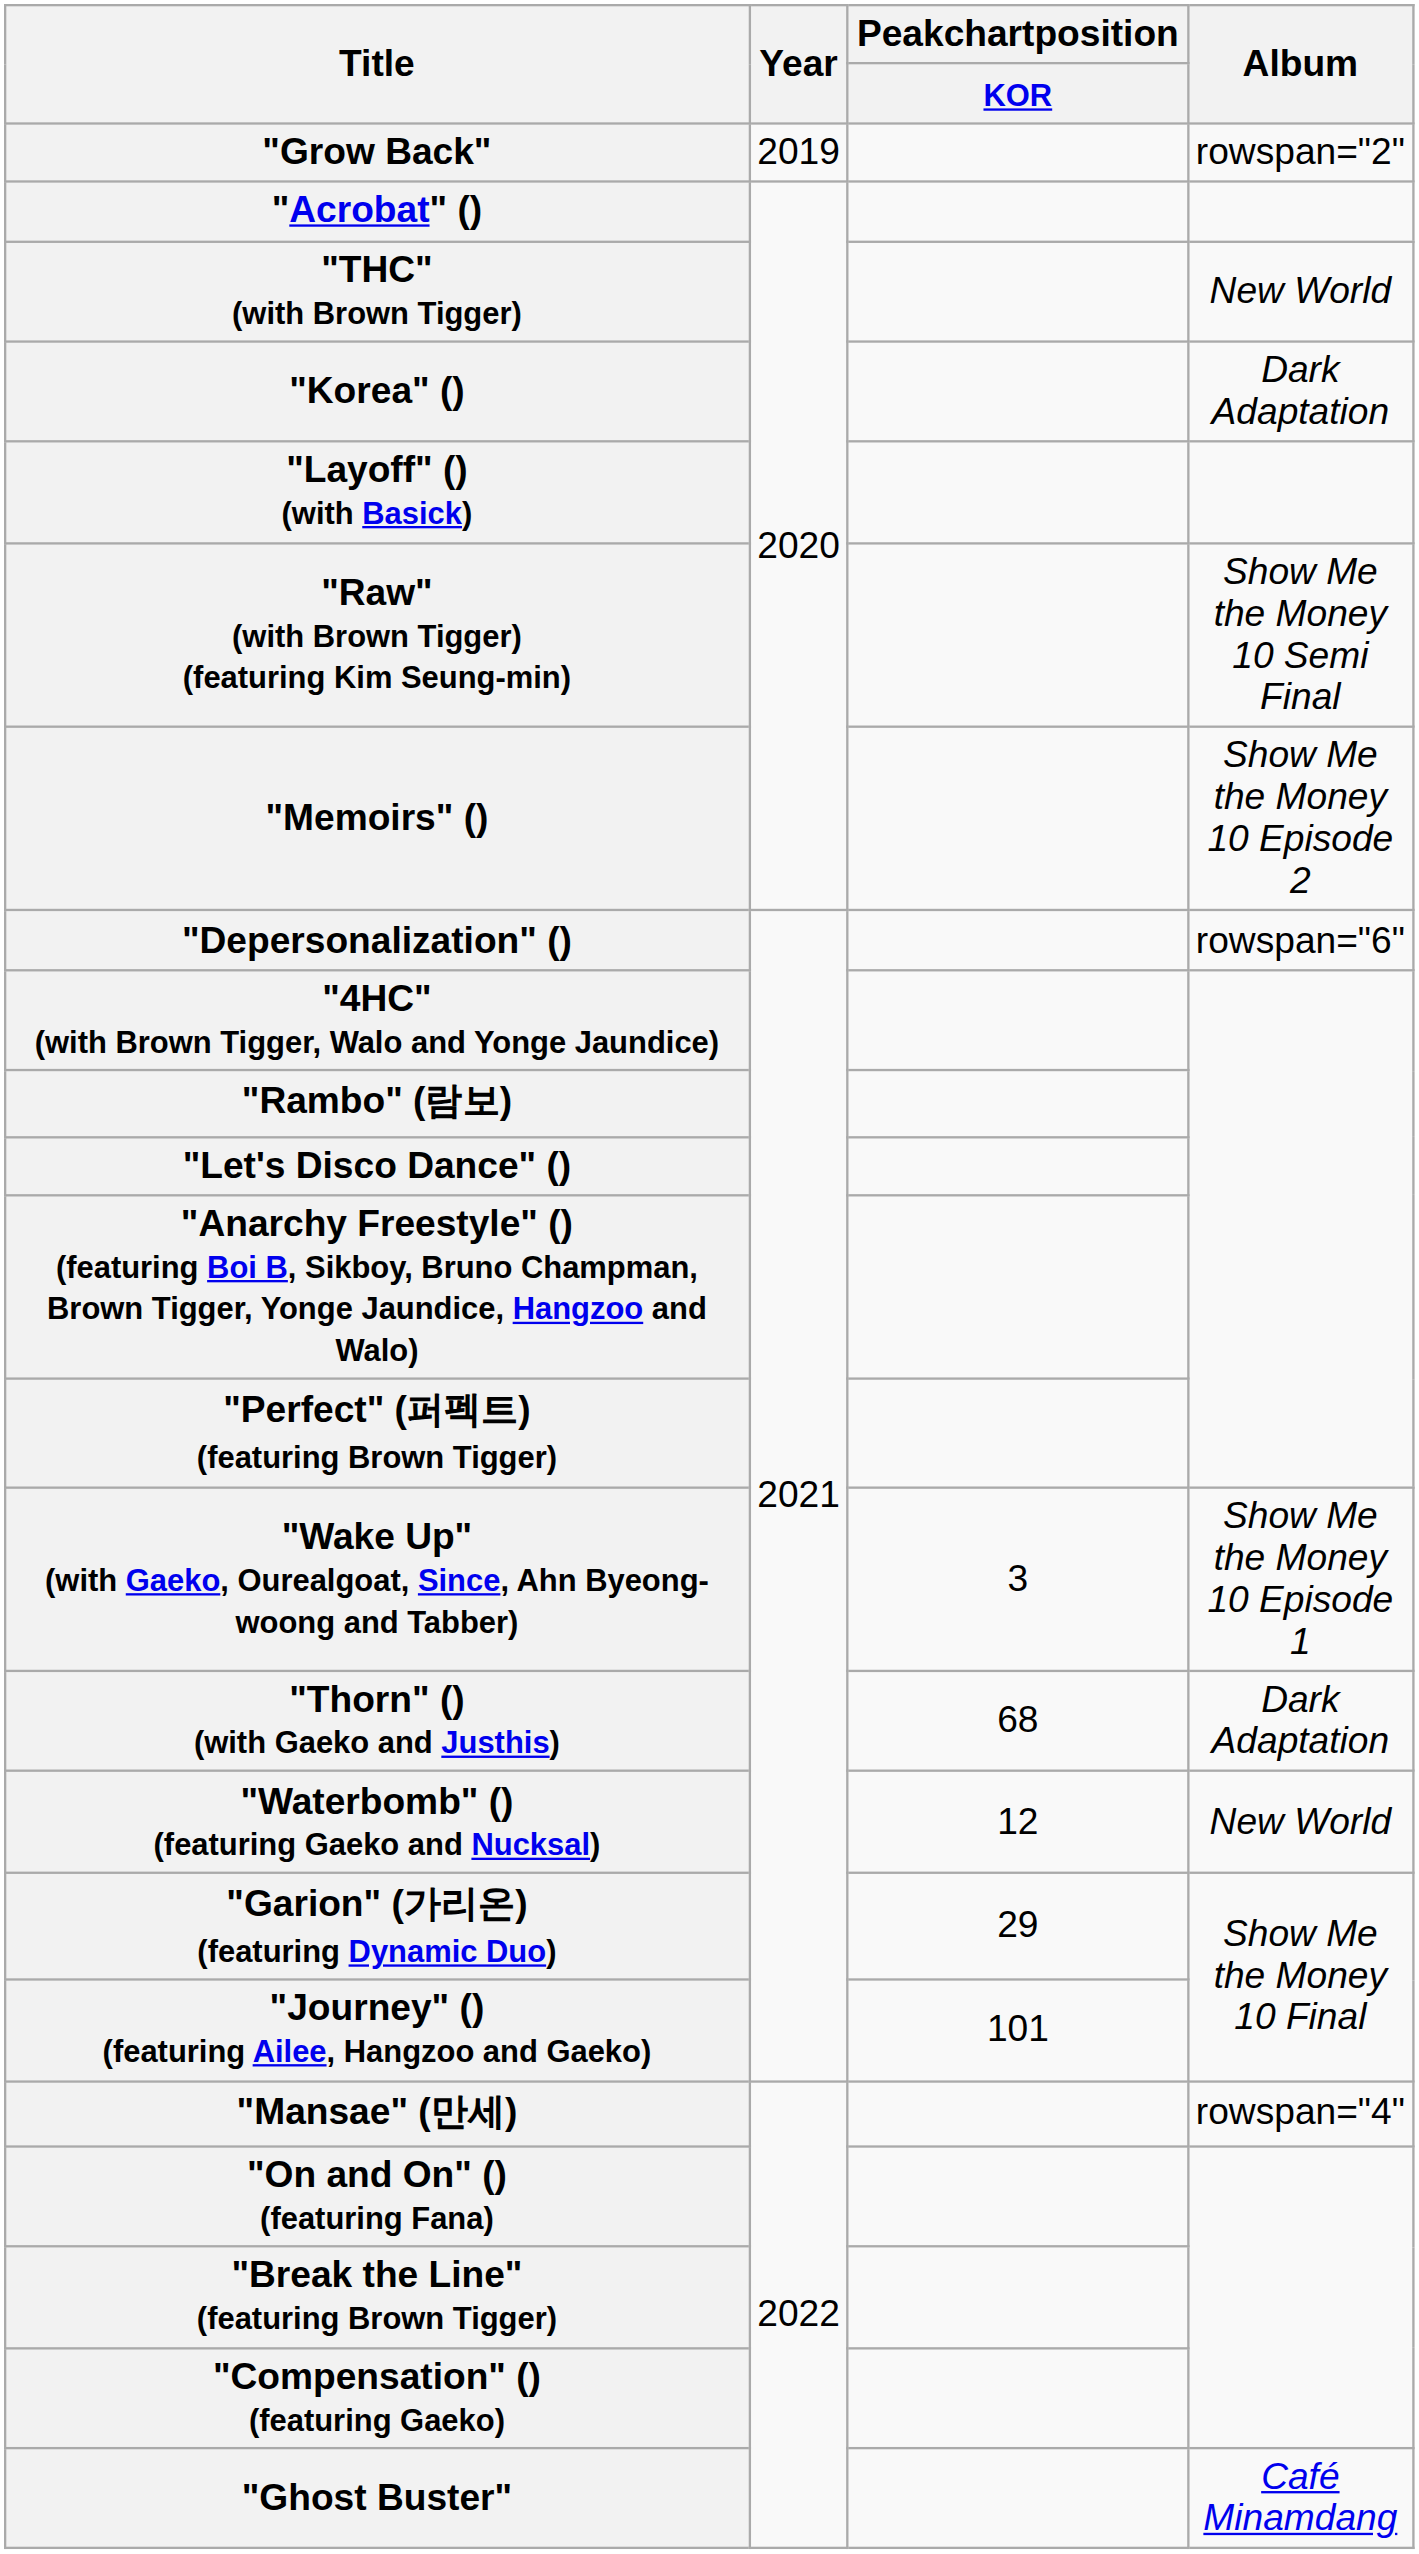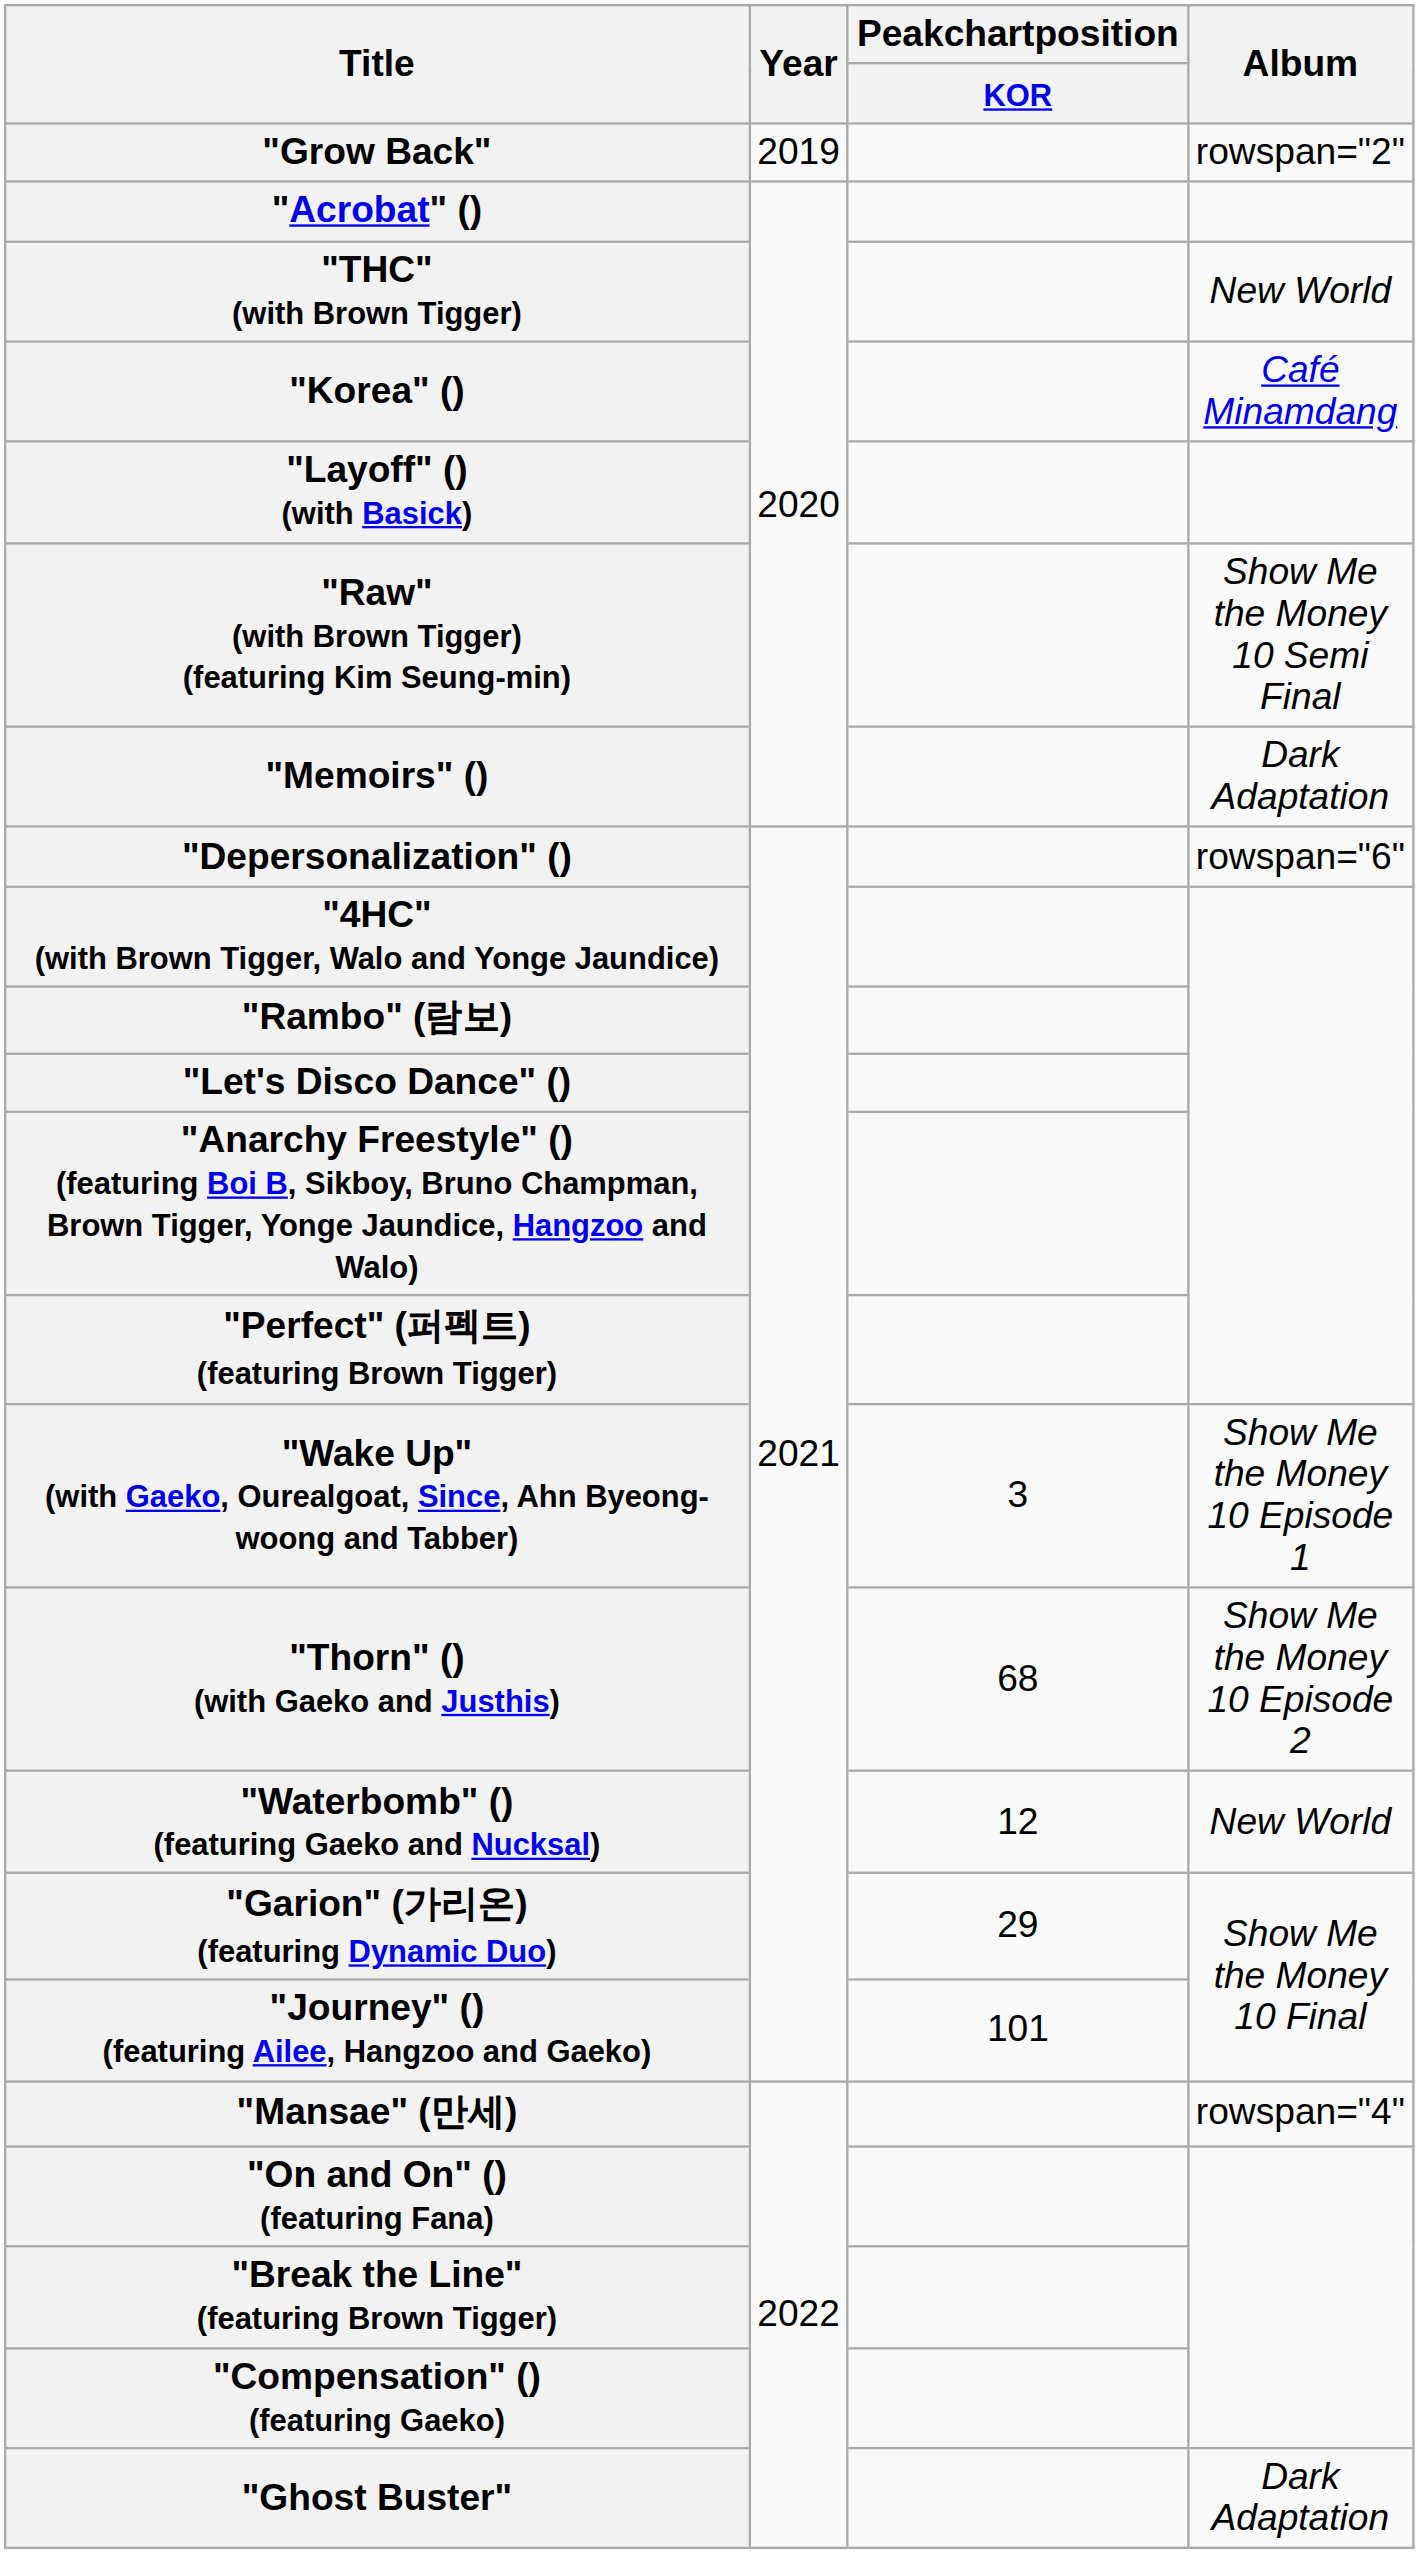"Korea" () | Album: Dark Adaptation -> Café Minamdang
"Memoirs" () | Album: Show Me the Money 10 Episode 2 -> Dark Adaptation
"Thorn" () (with Gaeko and Justhis) | Album: Dark Adaptation -> Show Me the Money 10 Episode 2
"Ghost Buster" | Album: Café Minamdang -> Dark Adaptation
